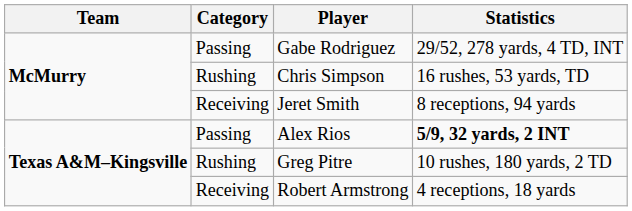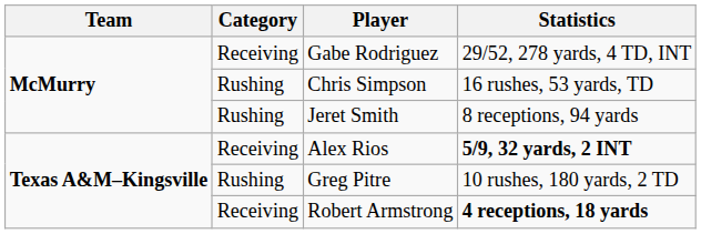Gabe Rodriguez | Category: Passing -> Receiving
Jeret Smith | Category: Receiving -> Rushing
Alex Rios | Category: Passing -> Receiving
Robert Armstrong | Statistics: normal -> bold
